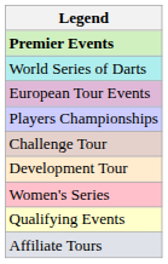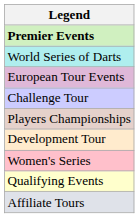row 5 | column 1: Players Championships -> Challenge Tour
row 6 | column 1: Challenge Tour -> Players Championships
